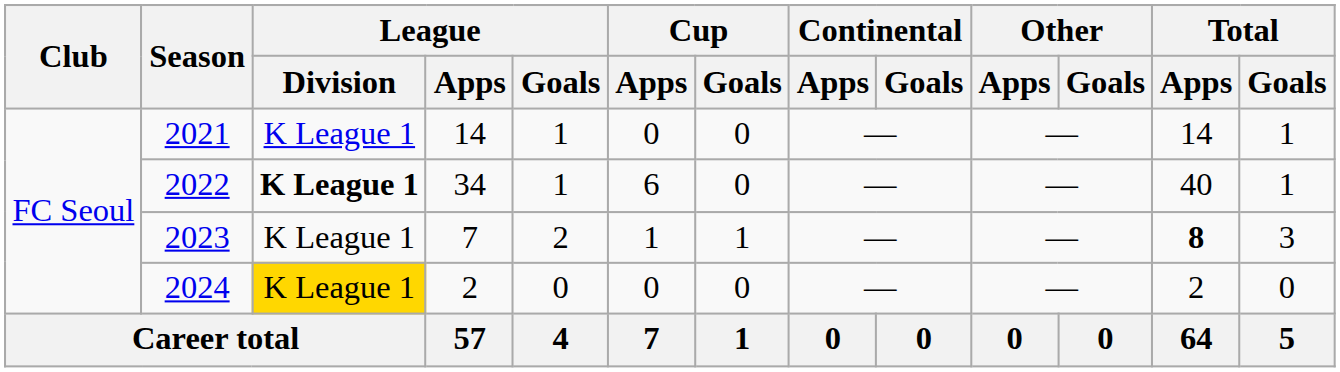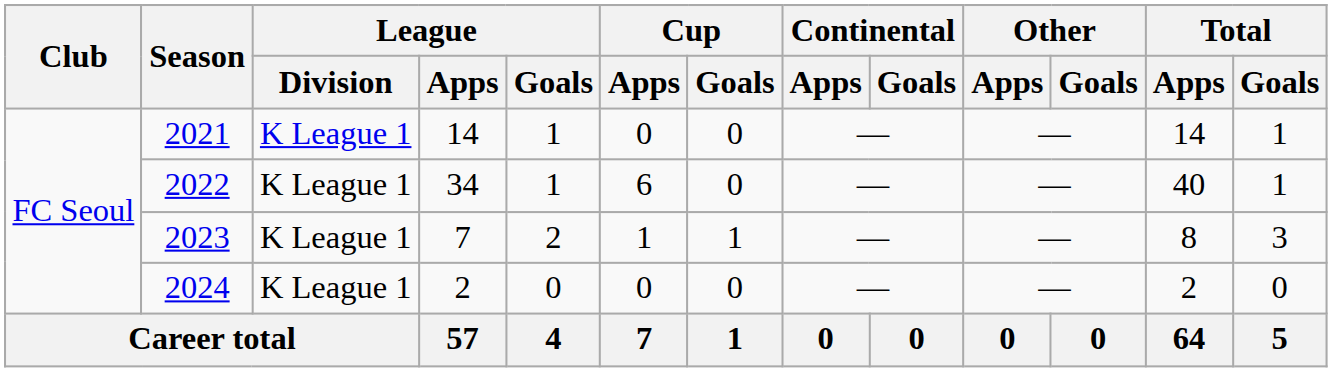2022 | League / Division: bold -> normal
2023 | Total / Apps: bold -> normal
2024 | League / Division: gold background -> no background
